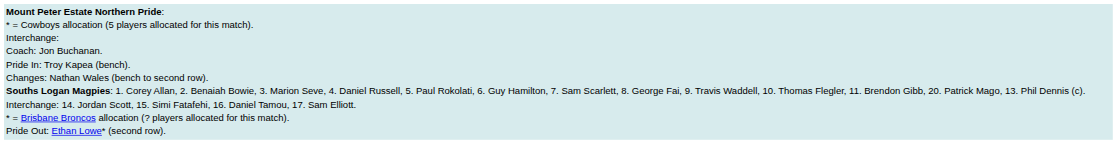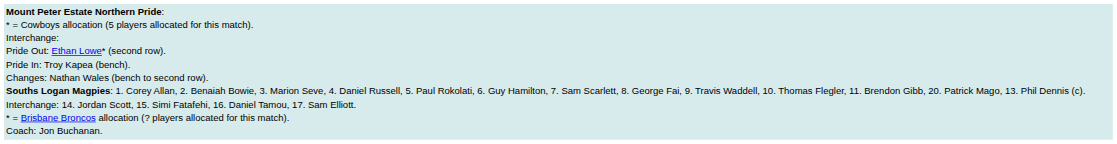row 4 | column 1: Coach: Jon Buchanan. -> Pride Out: Ethan Lowe* (second row).
row 10 | column 1: Pride Out: Ethan Lowe* (second row). -> Coach: Jon Buchanan.
